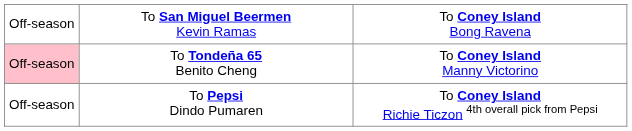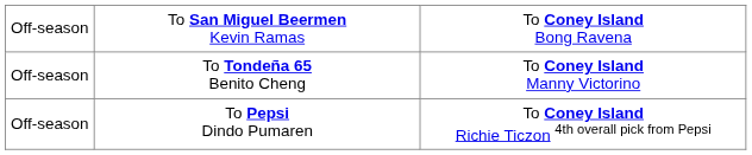To Tondeña 65 Benito Cheng | column 1: pink background -> no background
